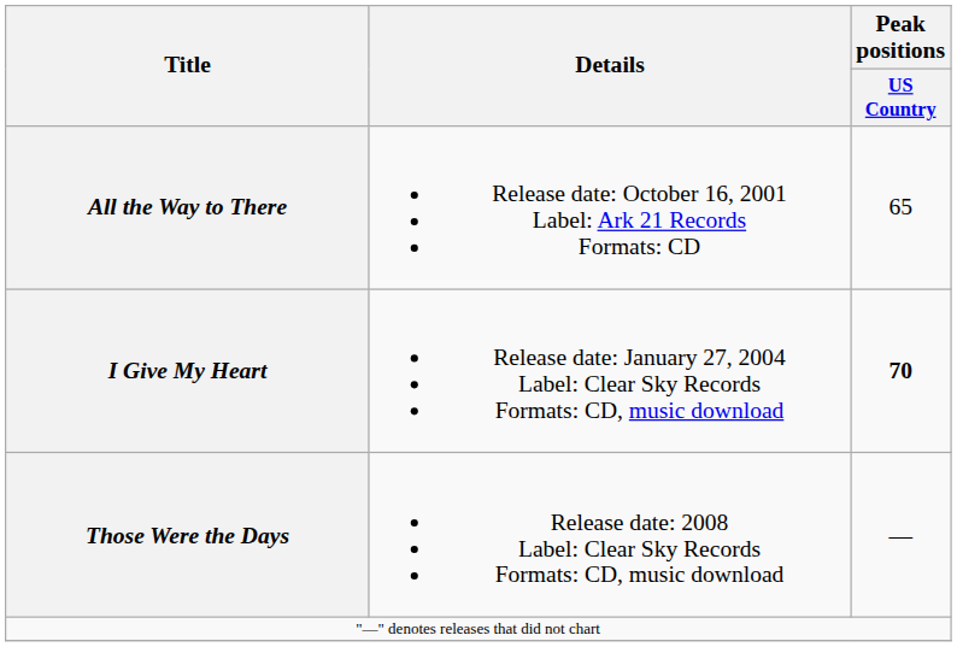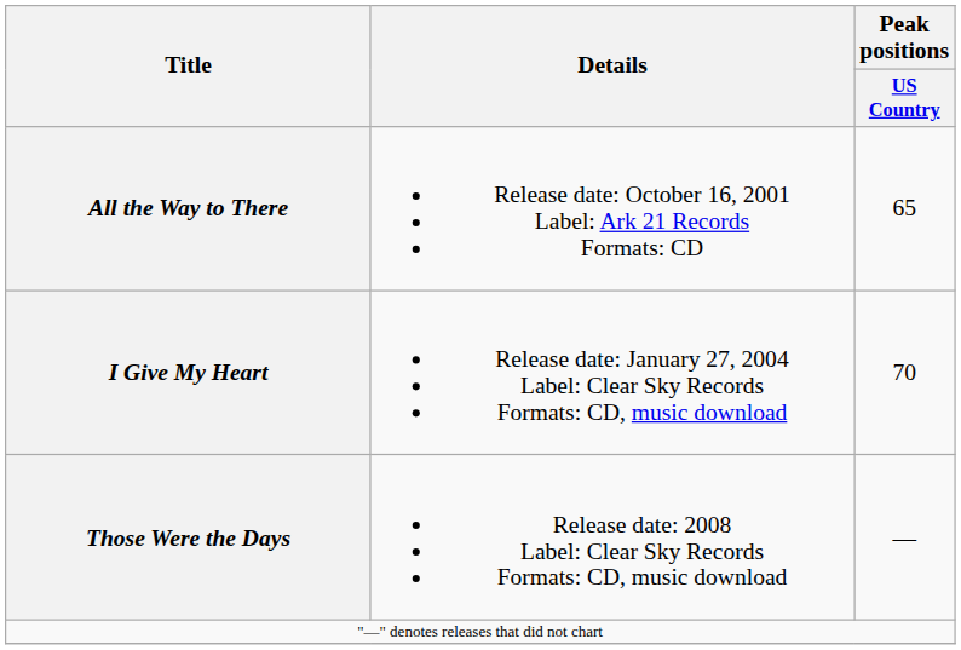I Give My Heart | Peak positions / US Country: bold -> normal
